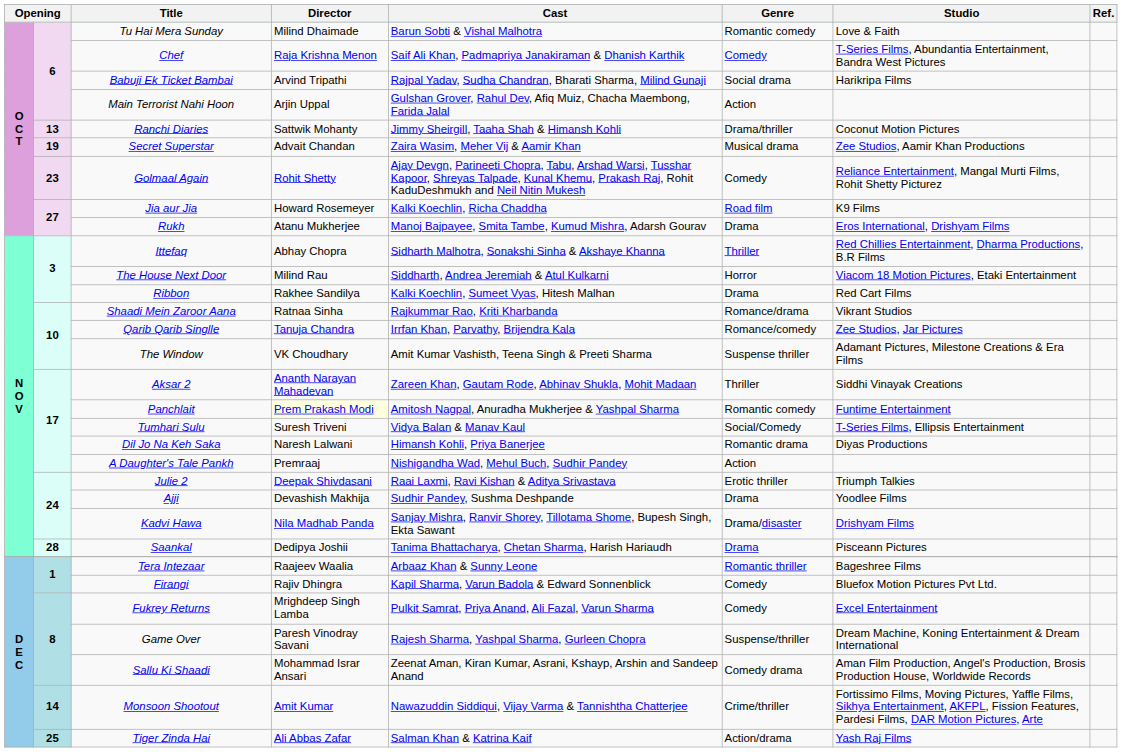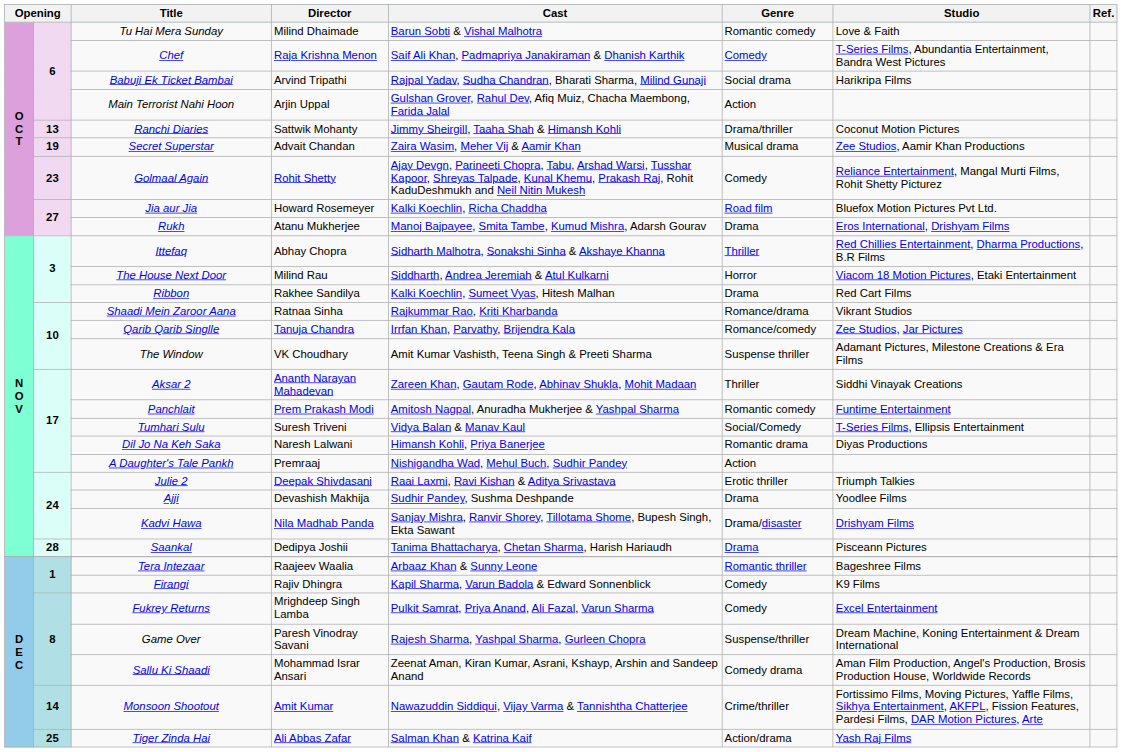Jia aur Jia | Studio: K9 Films -> Bluefox Motion Pictures Pvt Ltd.
Panchlait | Director: lightyellow background -> no background
Firangi | Studio: Bluefox Motion Pictures Pvt Ltd. -> K9 Films
